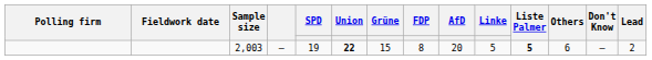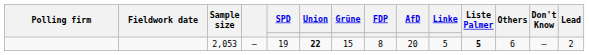row 3 | Sample size: 2,003 -> 2,053
